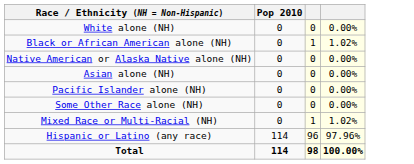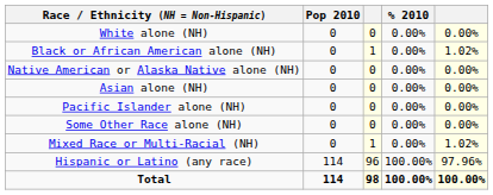+ column: % 2010 | 0.00% | 0.00% | 0.00% | 0.00% | 0.00% | 0.00% | 0.00% | 100.00% | 100.00%
